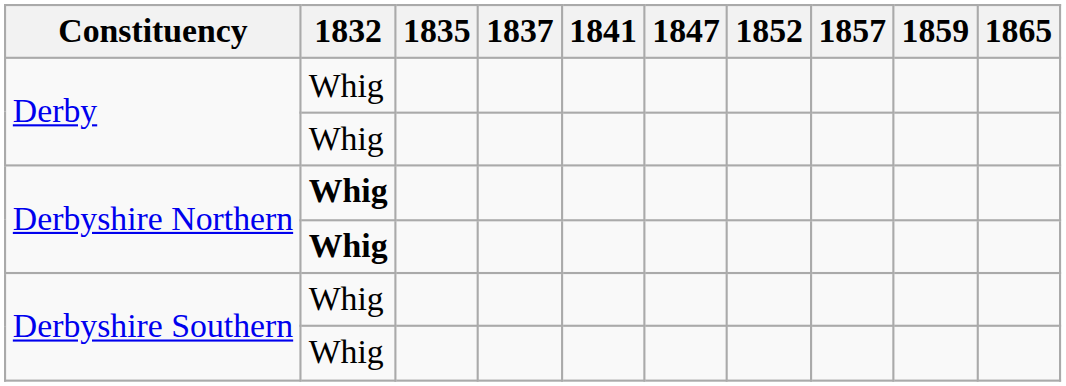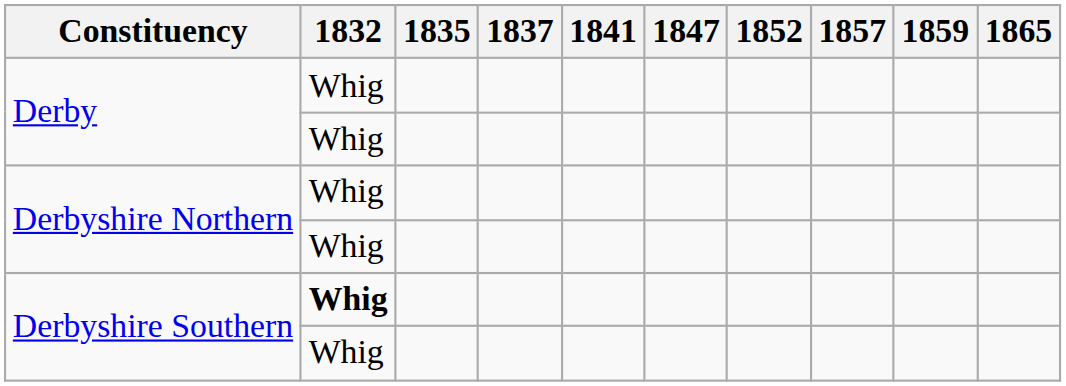row 4 | 1832: bold -> normal
row 5 | 1832: bold -> normal
row 6 | 1832: normal -> bold
